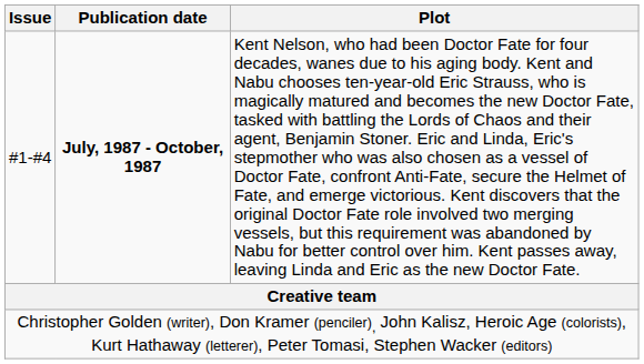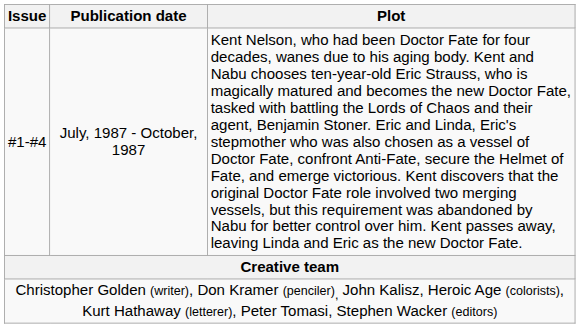#1-#4 | Publication date: bold -> normal
